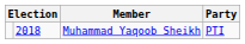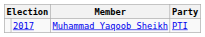Muhammad Yaqoob Sheikh | column 2: 2018 -> 2017
